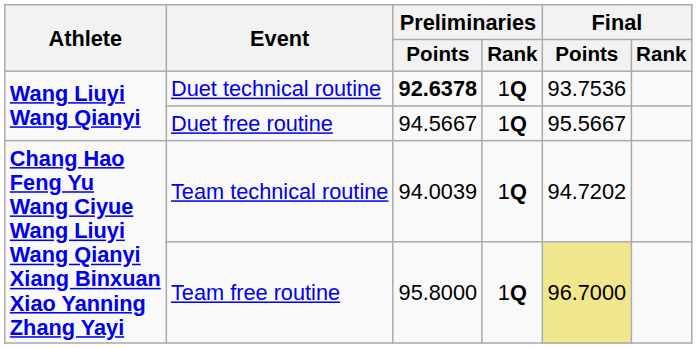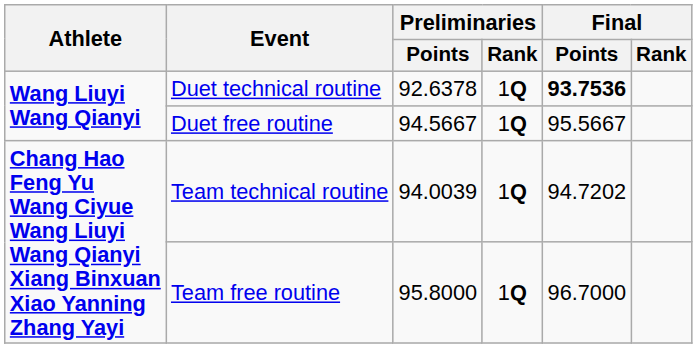Duet technical routine | Preliminaries / Points: bold -> normal
Duet technical routine | Final / Points: normal -> bold
Team free routine | Final / Points: khaki background -> no background
